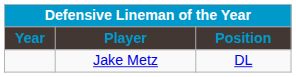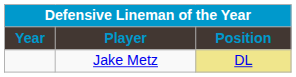Jake Metz | Position: no background -> khaki background
